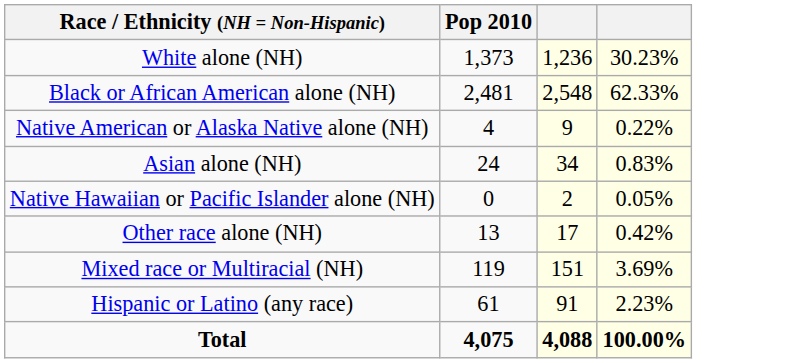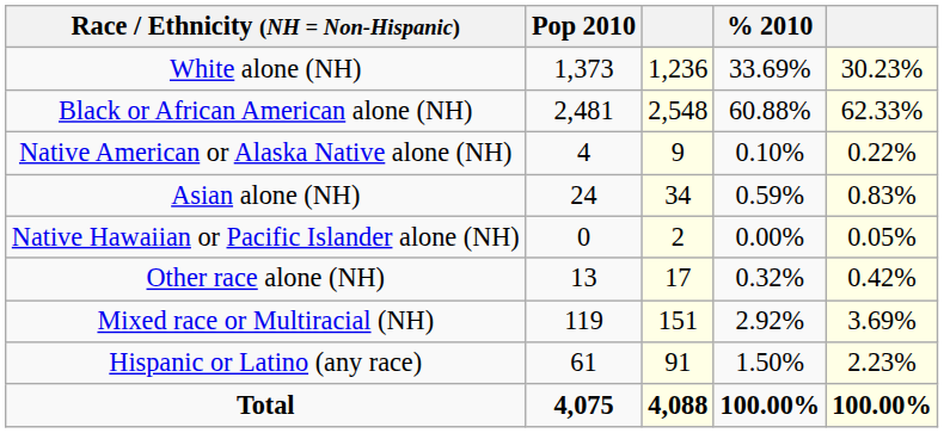+ column: % 2010 | 33.69% | 60.88% | 0.10% | 0.59% | 0.00% | 0.32% | 2.92% | 1.50% | 100.00%
